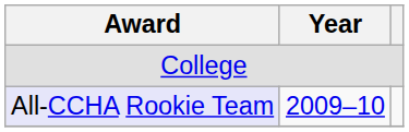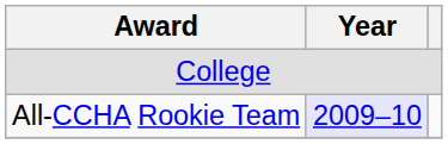All-CCHA Rookie Team | Award: lavender background -> no background
All-CCHA Rookie Team | Year: no background -> lavender background
